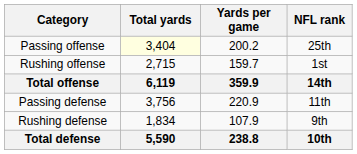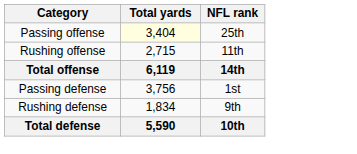- column: Yards per game | 200.2 | 159.7 | 359.9 | 220.9 | 107.9 | 238.8
Rushing offense | NFL rank: 1st -> 11th
Passing defense | NFL rank: 11th -> 1st
